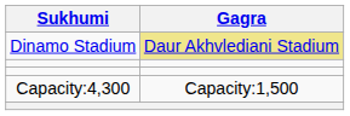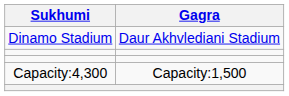row 2 | Gagra: khaki background -> no background
